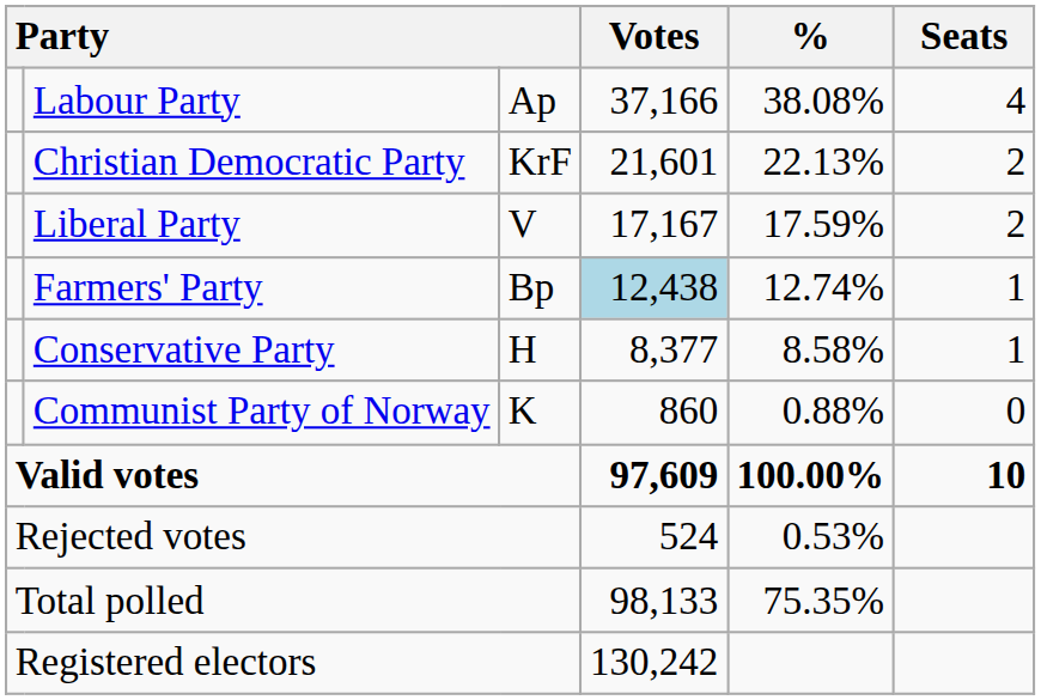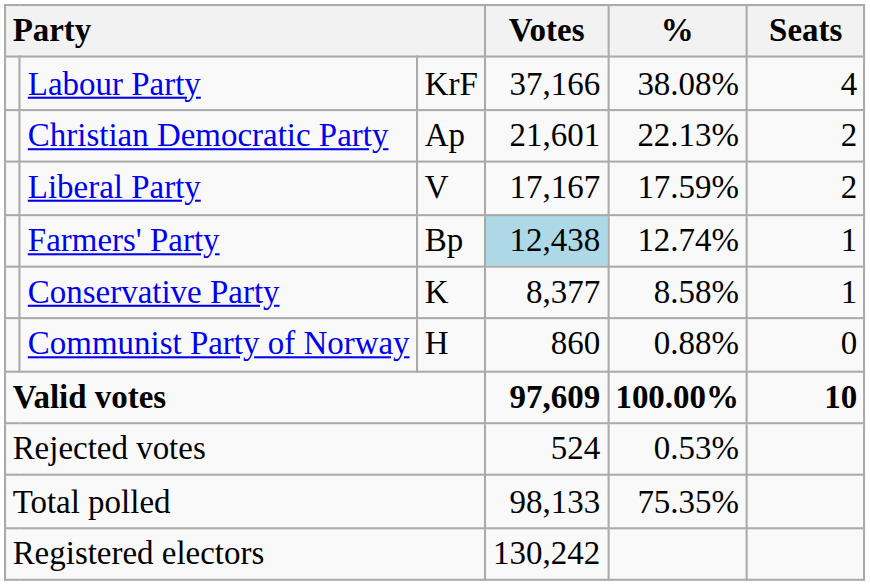Labour Party | column 3: Ap -> KrF
Christian Democratic Party | column 3: KrF -> Ap
Conservative Party | column 3: H -> K
Communist Party of Norway | column 3: K -> H
